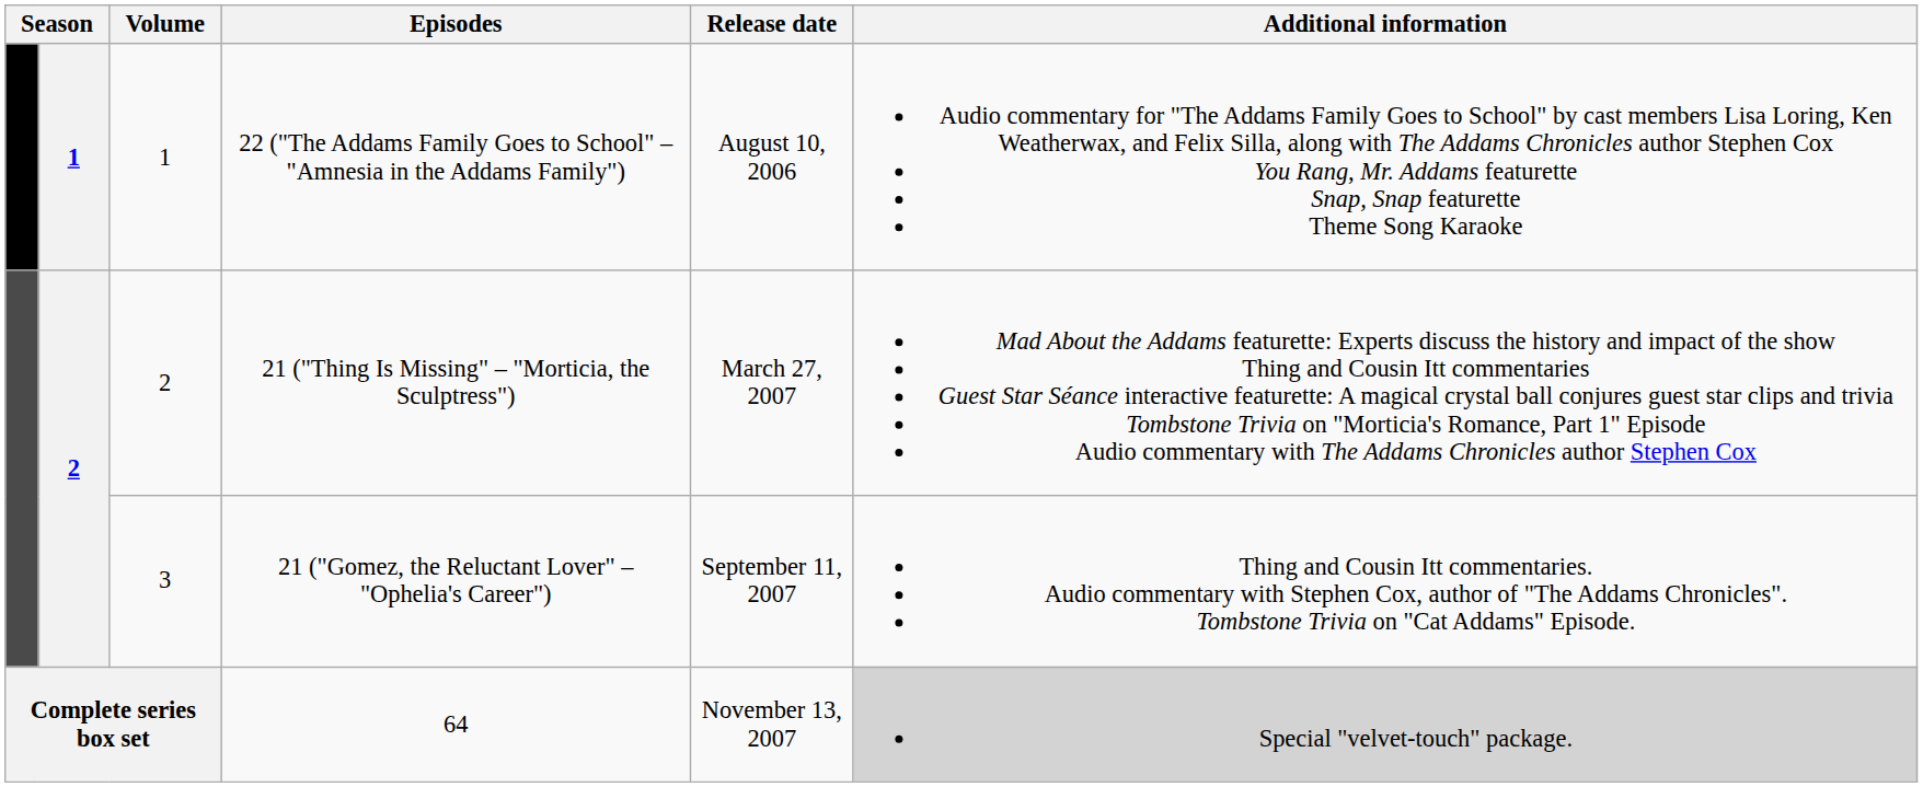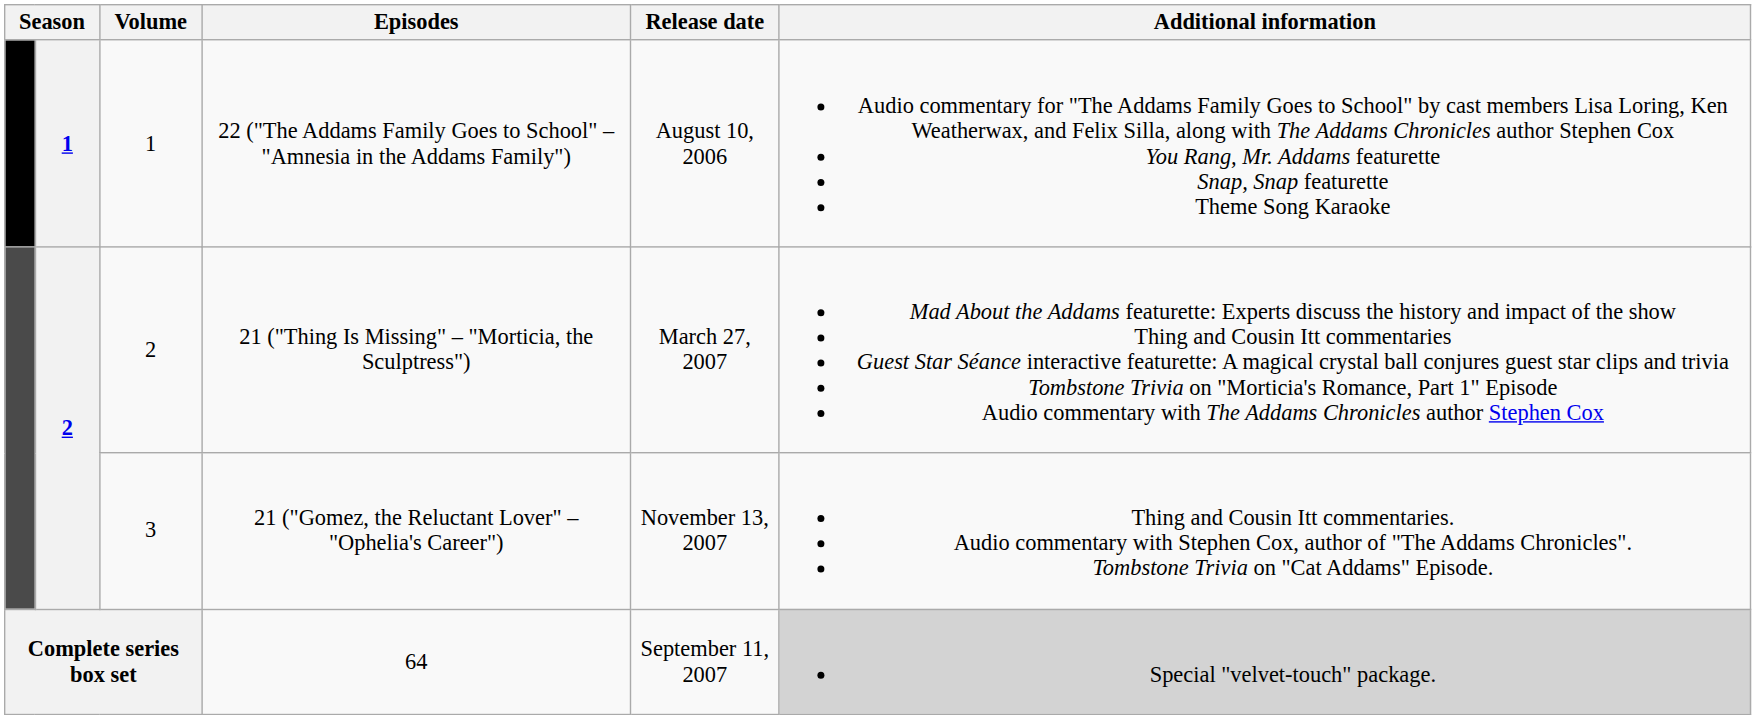21 ("Gomez, the Reluctant Lover" – "Ophelia's Career") | Release date: September 11, 2007 -> November 13, 2007
64 | Release date: November 13, 2007 -> September 11, 2007
